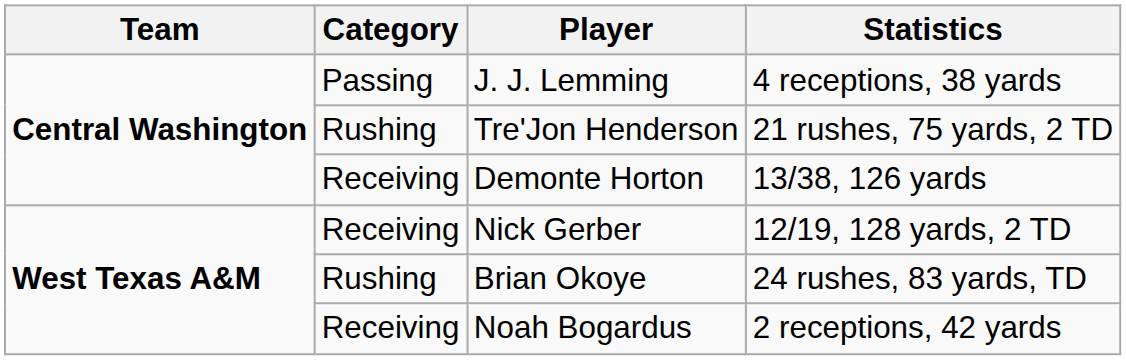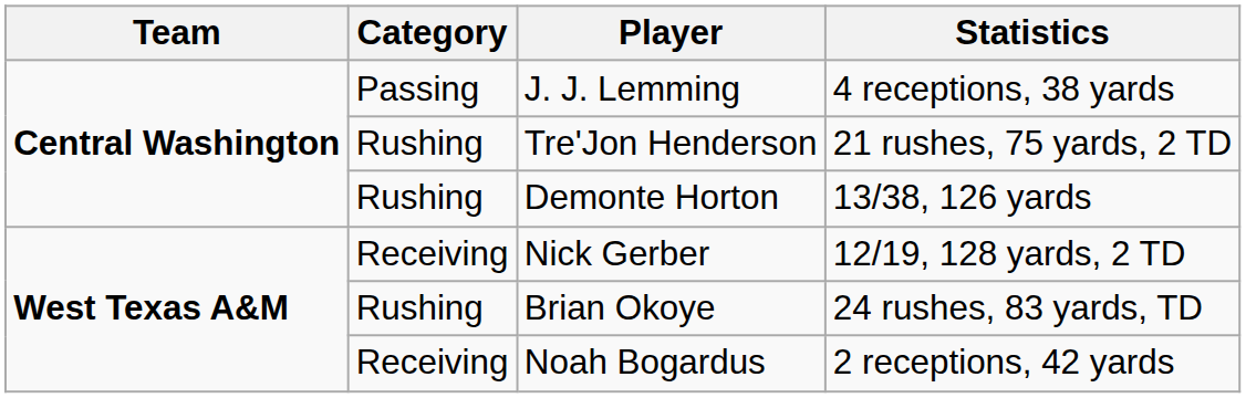Demonte Horton | Category: Receiving -> Rushing
